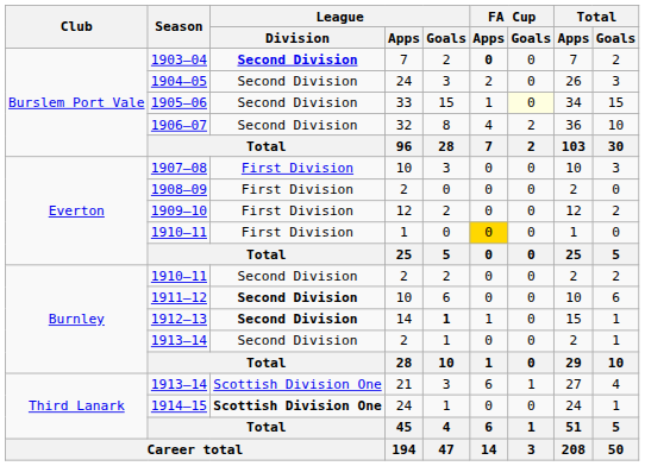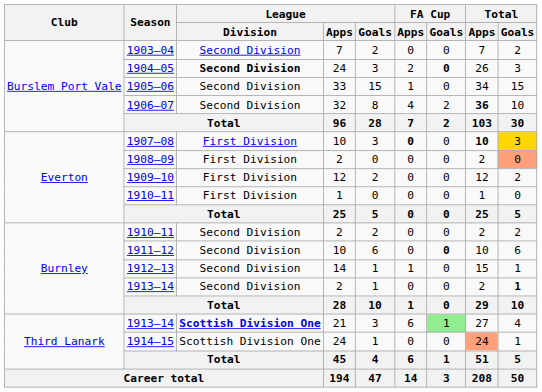1903–04 | League / Division: bold -> normal
1903–04 | FA Cup / Apps: bold -> normal
1904–05 | League / Division: normal -> bold
1904–05 | FA Cup / Goals: normal -> bold
1905–06 | FA Cup / Goals: lightyellow background -> no background
1906–07 | Total / Apps: normal -> bold
1907–08 | FA Cup / Apps: normal -> bold
1907–08 | Total / Apps: normal -> bold
1907–08 | Total / Goals: no background -> gold background
1908–09 | Total / Goals: no background -> lightsalmon background
1910–11 / 1 | FA Cup / Apps: gold background -> no background
1911–12 | League / Division: bold -> normal
1911–12 | FA Cup / Goals: normal -> bold
1912–13 | League / Division: bold -> normal
1912–13 | League / Goals: bold -> normal
1913–14 / 2 | Total / Goals: normal -> bold
1913–14 / 21 | League / Division: normal -> bold
1913–14 / 21 | FA Cup / Goals: no background -> lightgreen background
1914–15 | League / Division: bold -> normal
1914–15 | Total / Apps: no background -> lightsalmon background
